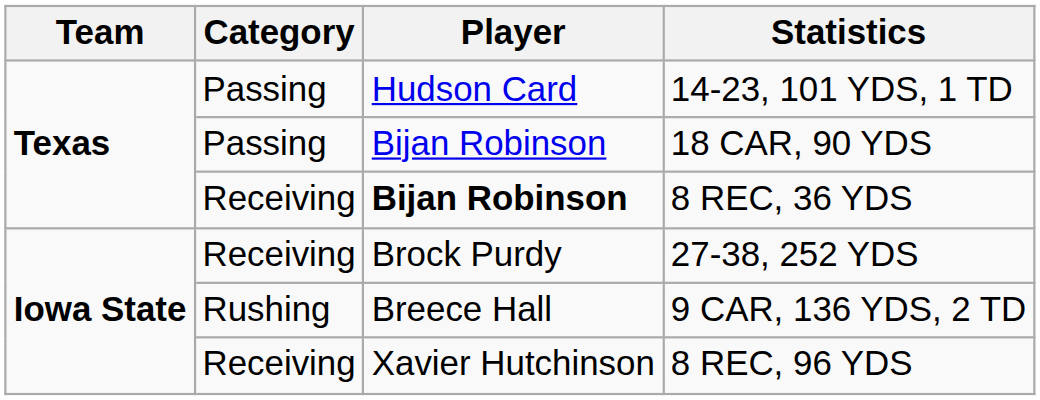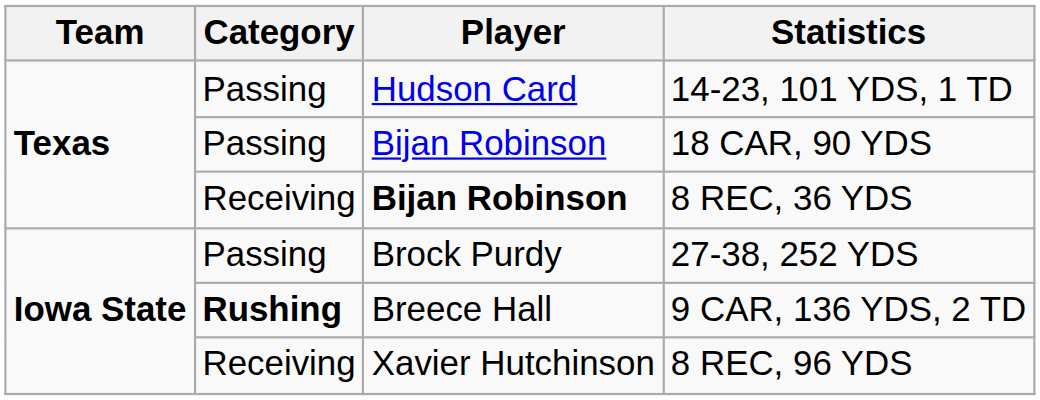27-38, 252 YDS | Category: Receiving -> Passing
9 CAR, 136 YDS, 2 TD | Category: normal -> bold
